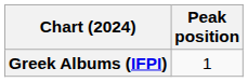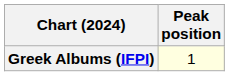Greek Albums (IFPI) | Peak position: no background -> lightyellow background
